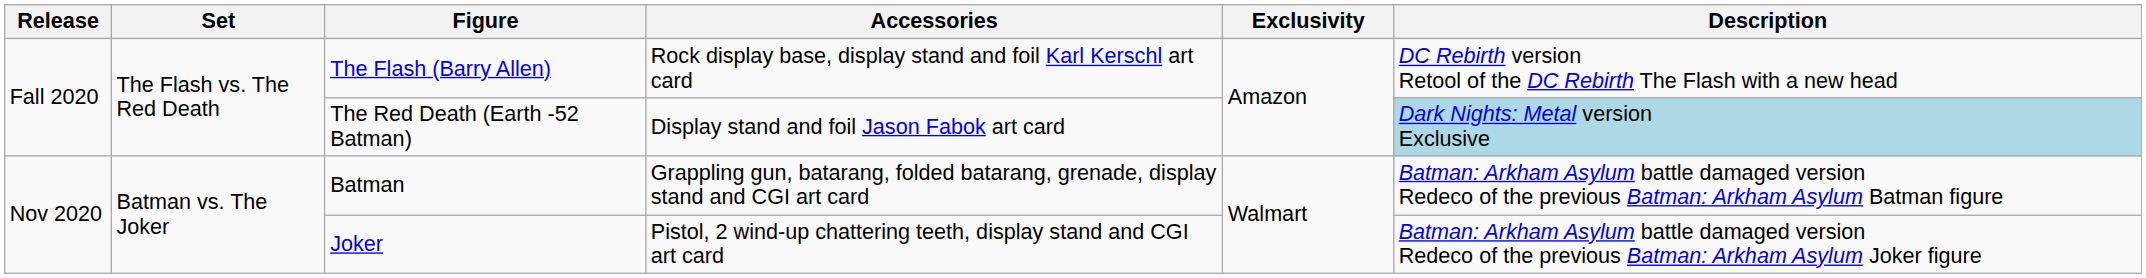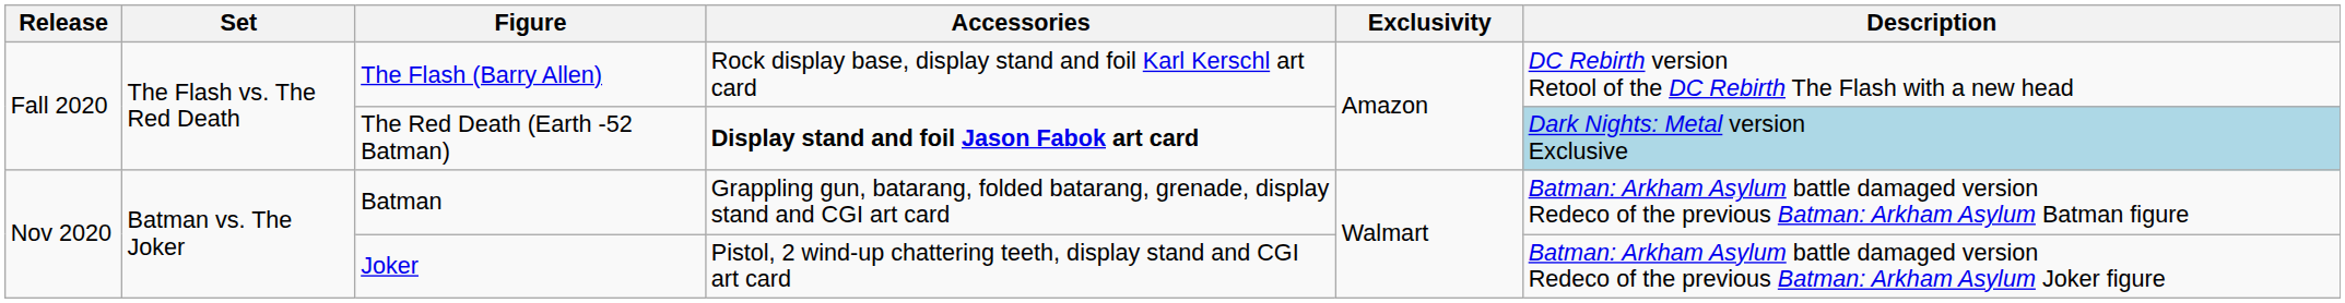The Red Death (Earth -52 Batman) | Accessories: normal -> bold
